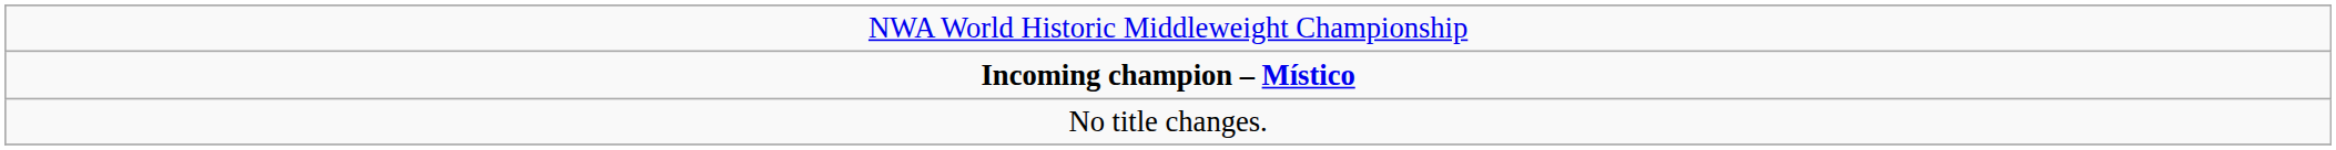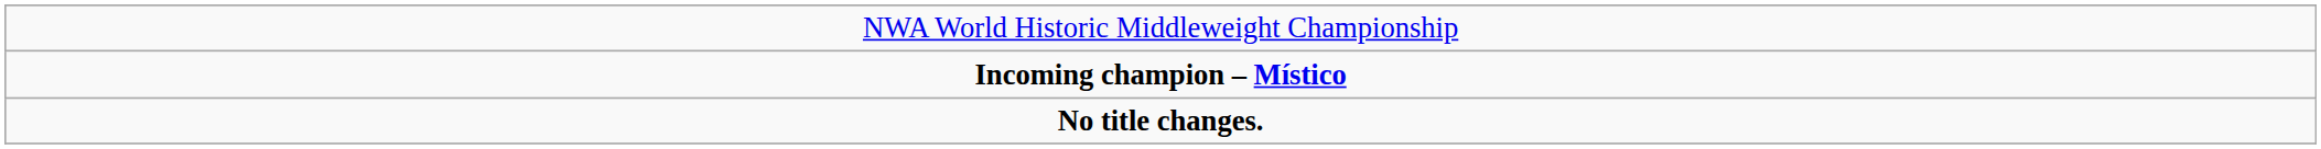row 3 | column 1: normal -> bold
